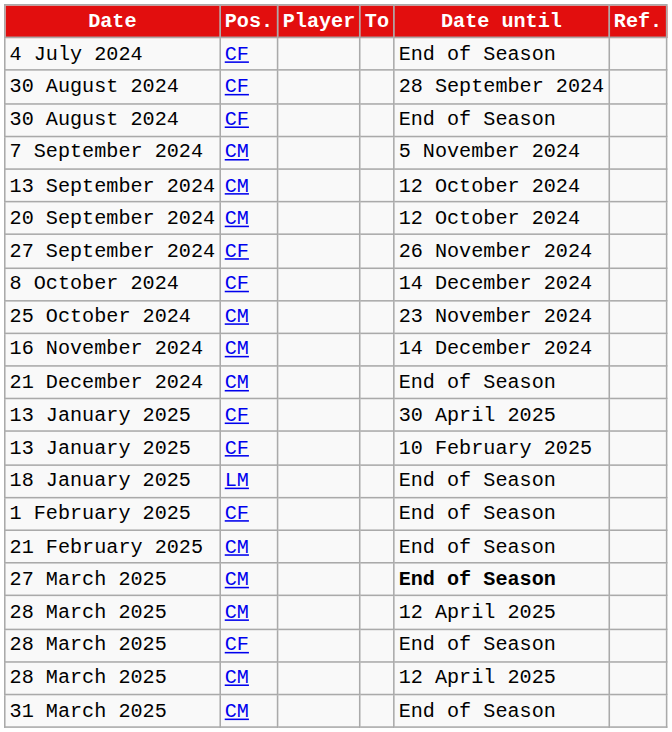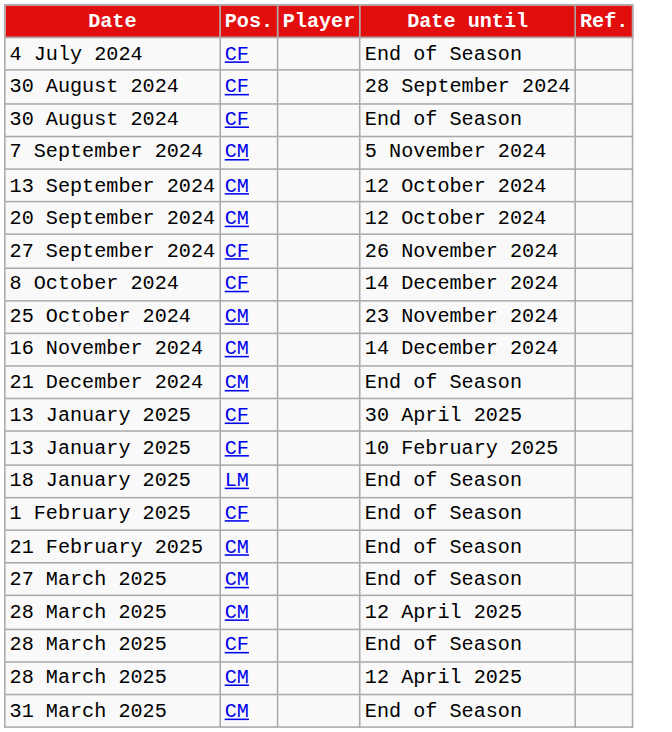- column: To
27 March 2025 | Date until: bold -> normal
